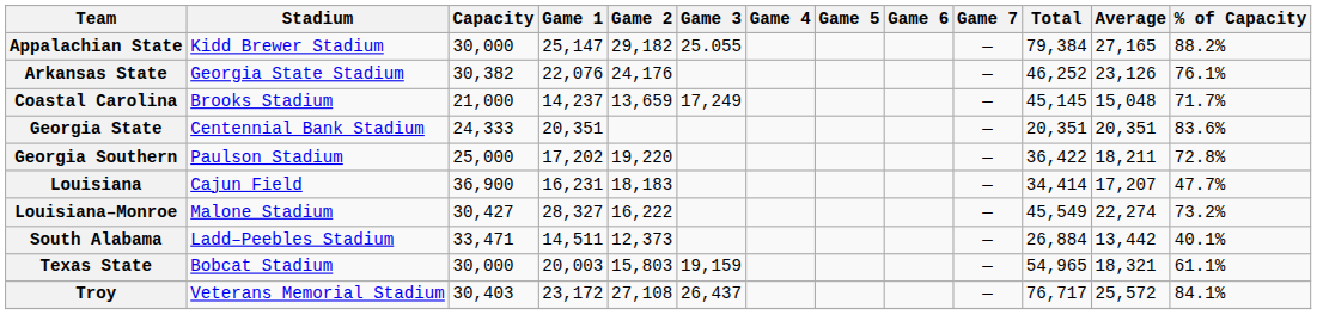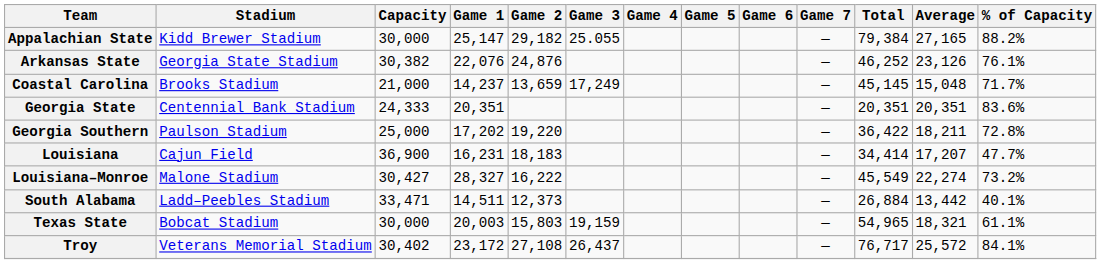Arkansas State | Game 2: 24,176 -> 24,876
Troy | Capacity: 30,403 -> 30,402
